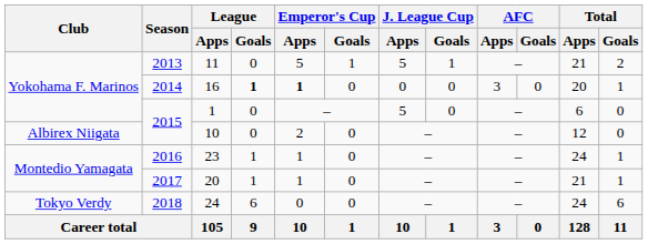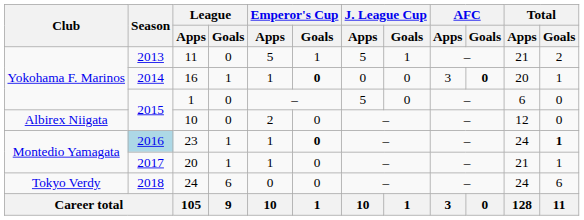16 | League / Goals: bold -> normal
16 | Emperor's Cup / Apps: bold -> normal
16 | Emperor's Cup / Goals: normal -> bold
16 | AFC / Goals: normal -> bold
23 | Season: no background -> lightblue background
23 | Emperor's Cup / Goals: normal -> bold
23 | Total / Goals: normal -> bold
